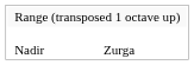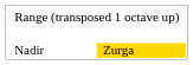Nadir | column 2: no background -> gold background
